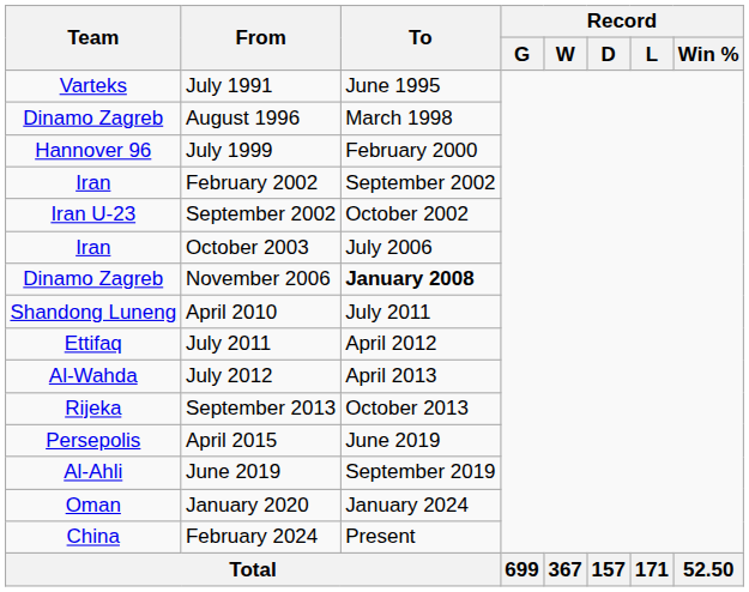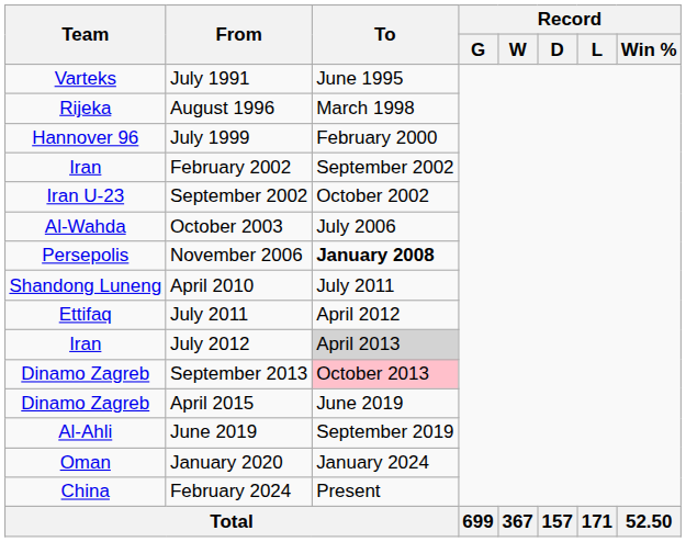August 1996 | Team: Dinamo Zagreb -> Rijeka
October 2003 | Team: Iran -> Al-Wahda
November 2006 | Team: Dinamo Zagreb -> Persepolis
July 2012 | Team: Al-Wahda -> Iran
July 2012 | To: no background -> lightgrey background
September 2013 | Team: Rijeka -> Dinamo Zagreb
September 2013 | To: no background -> pink background
April 2015 | Team: Persepolis -> Dinamo Zagreb
